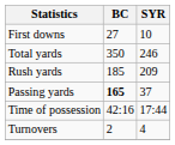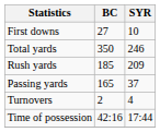Passing yards | BC: bold -> normal
rows swapped: Turnovers <-> Time of possession
